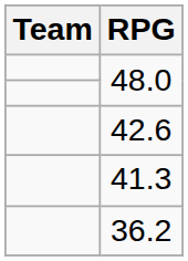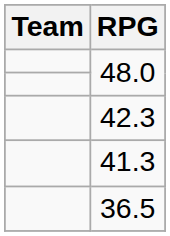row 4 | RPG: 42.6 -> 42.3
row 6 | RPG: 36.2 -> 36.5
